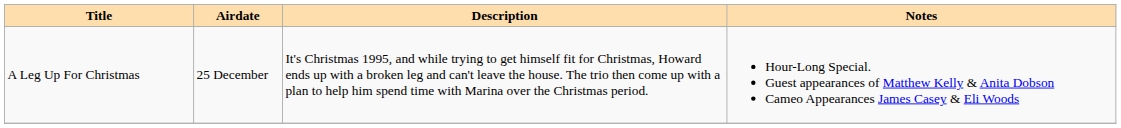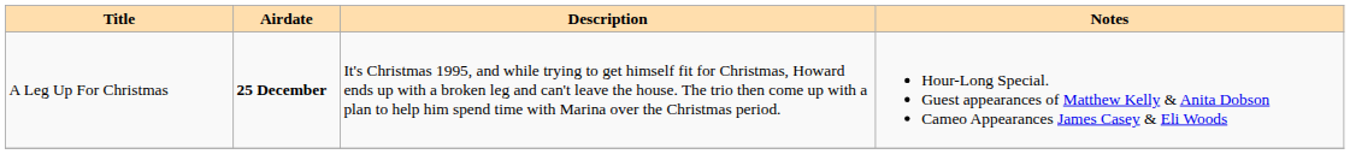A Leg Up For Christmas | Airdate: normal -> bold
